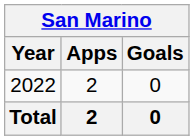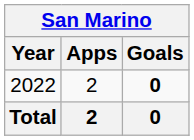2022 | Goals: normal -> bold
